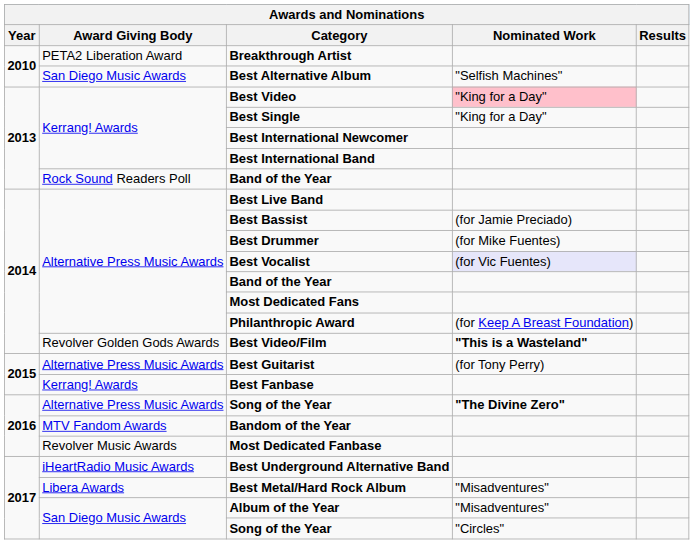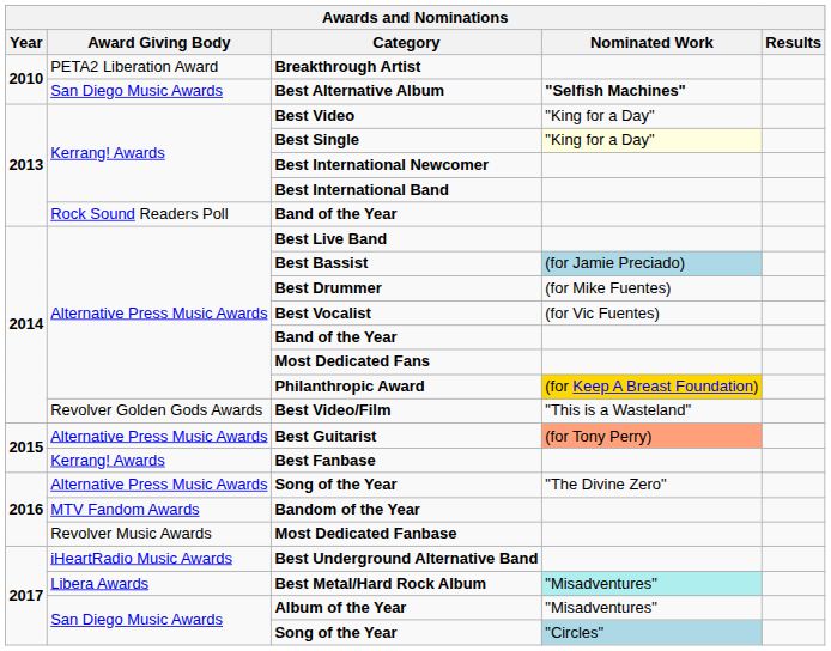Best Alternative Album | Nominated Work: normal -> bold
Best Video | Nominated Work: pink background -> no background
Best Single | Nominated Work: no background -> lightyellow background
Best Bassist | Nominated Work: no background -> lightblue background
Best Vocalist | Nominated Work: lavender background -> no background
Philanthropic Award | Nominated Work: no background -> gold background
Best Video/Film | Nominated Work: bold -> normal
Best Guitarist | Nominated Work: no background -> lightsalmon background
Alternative Press Music Awards / Song of the Year | Nominated Work: bold -> normal
Best Metal/Hard Rock Album | Nominated Work: no background -> paleturquoise background
San Diego Music Awards / Song of the Year | Nominated Work: no background -> lightblue background
